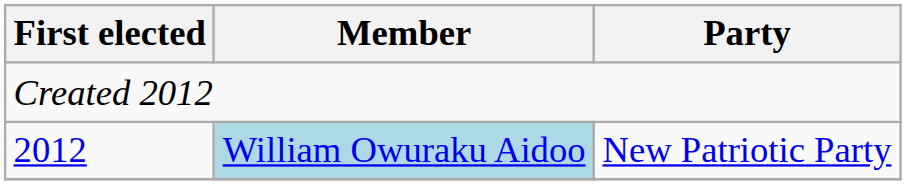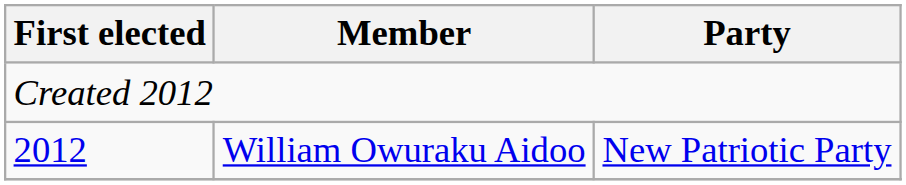2012 | Member: lightblue background -> no background
